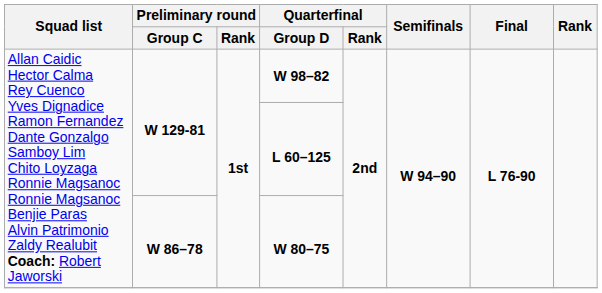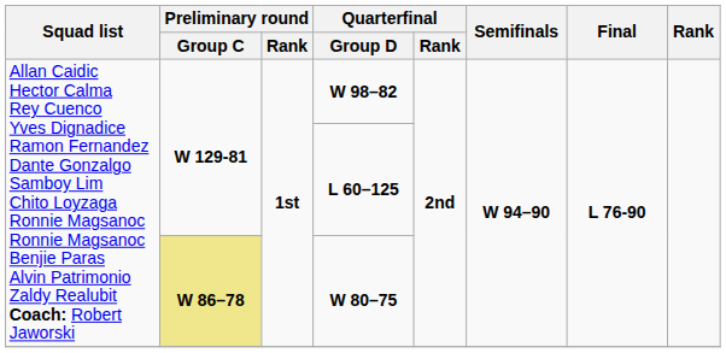W 80–75 | Preliminary round / Group C: no background -> khaki background
